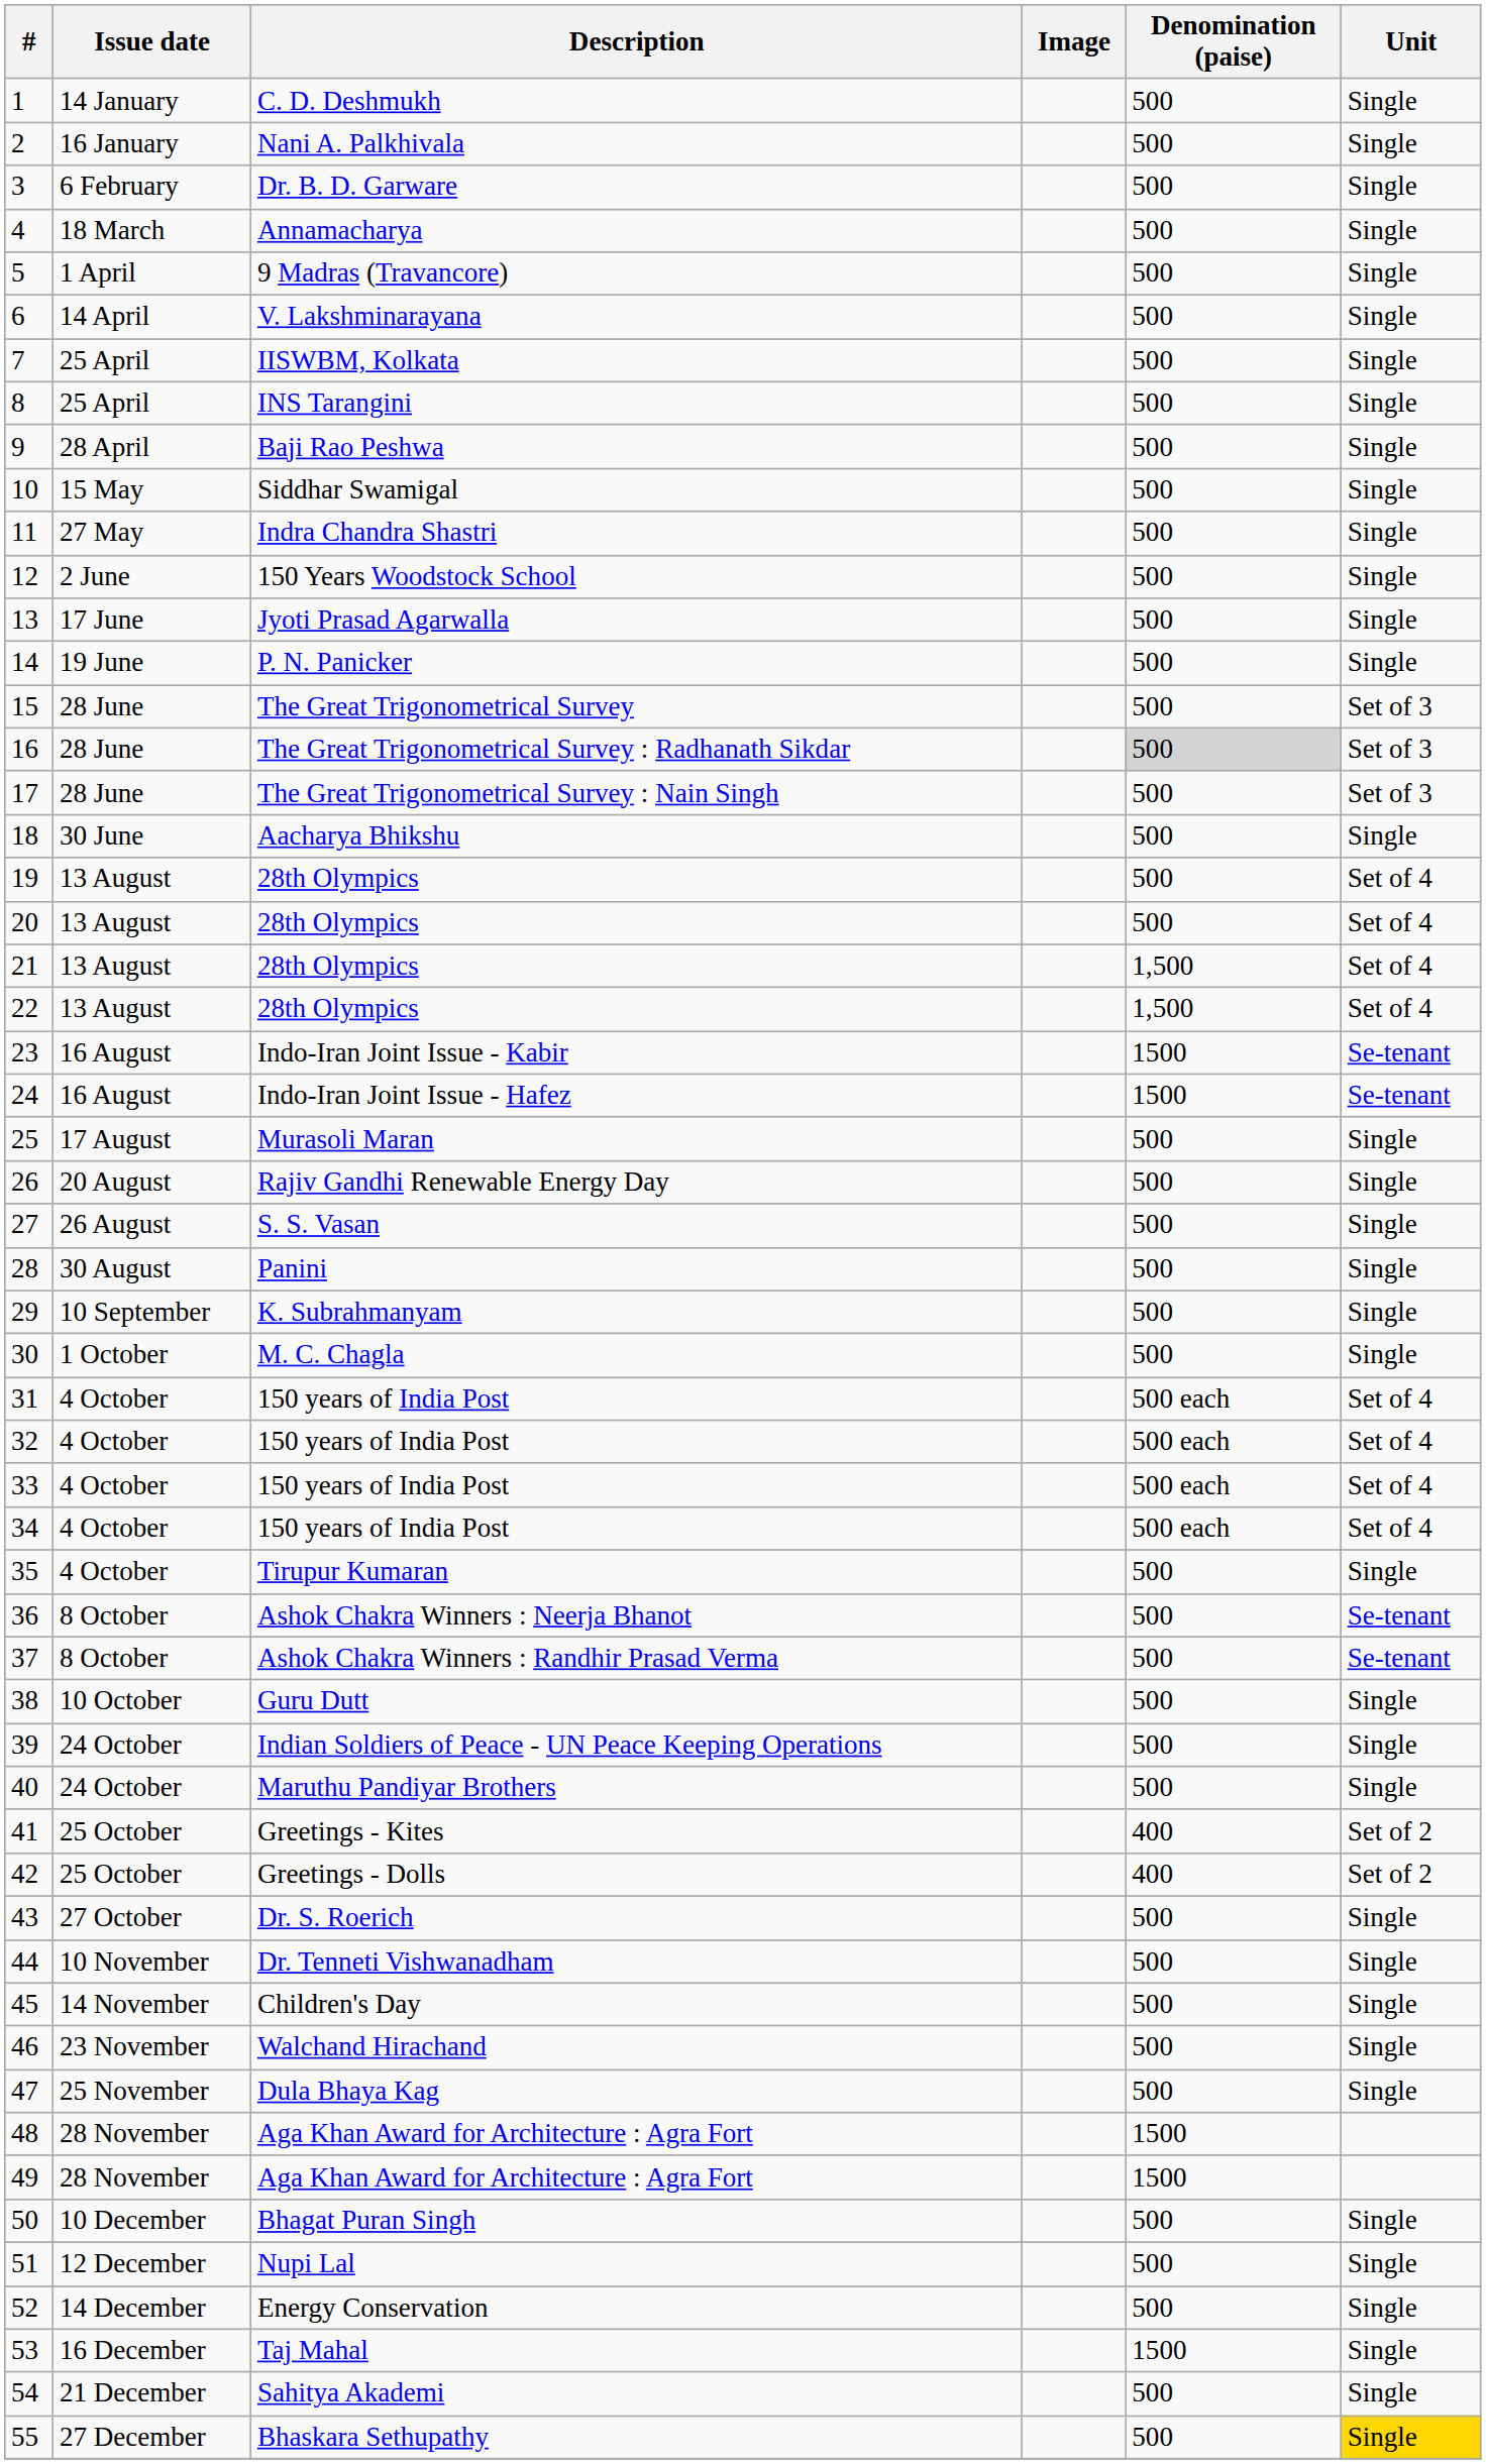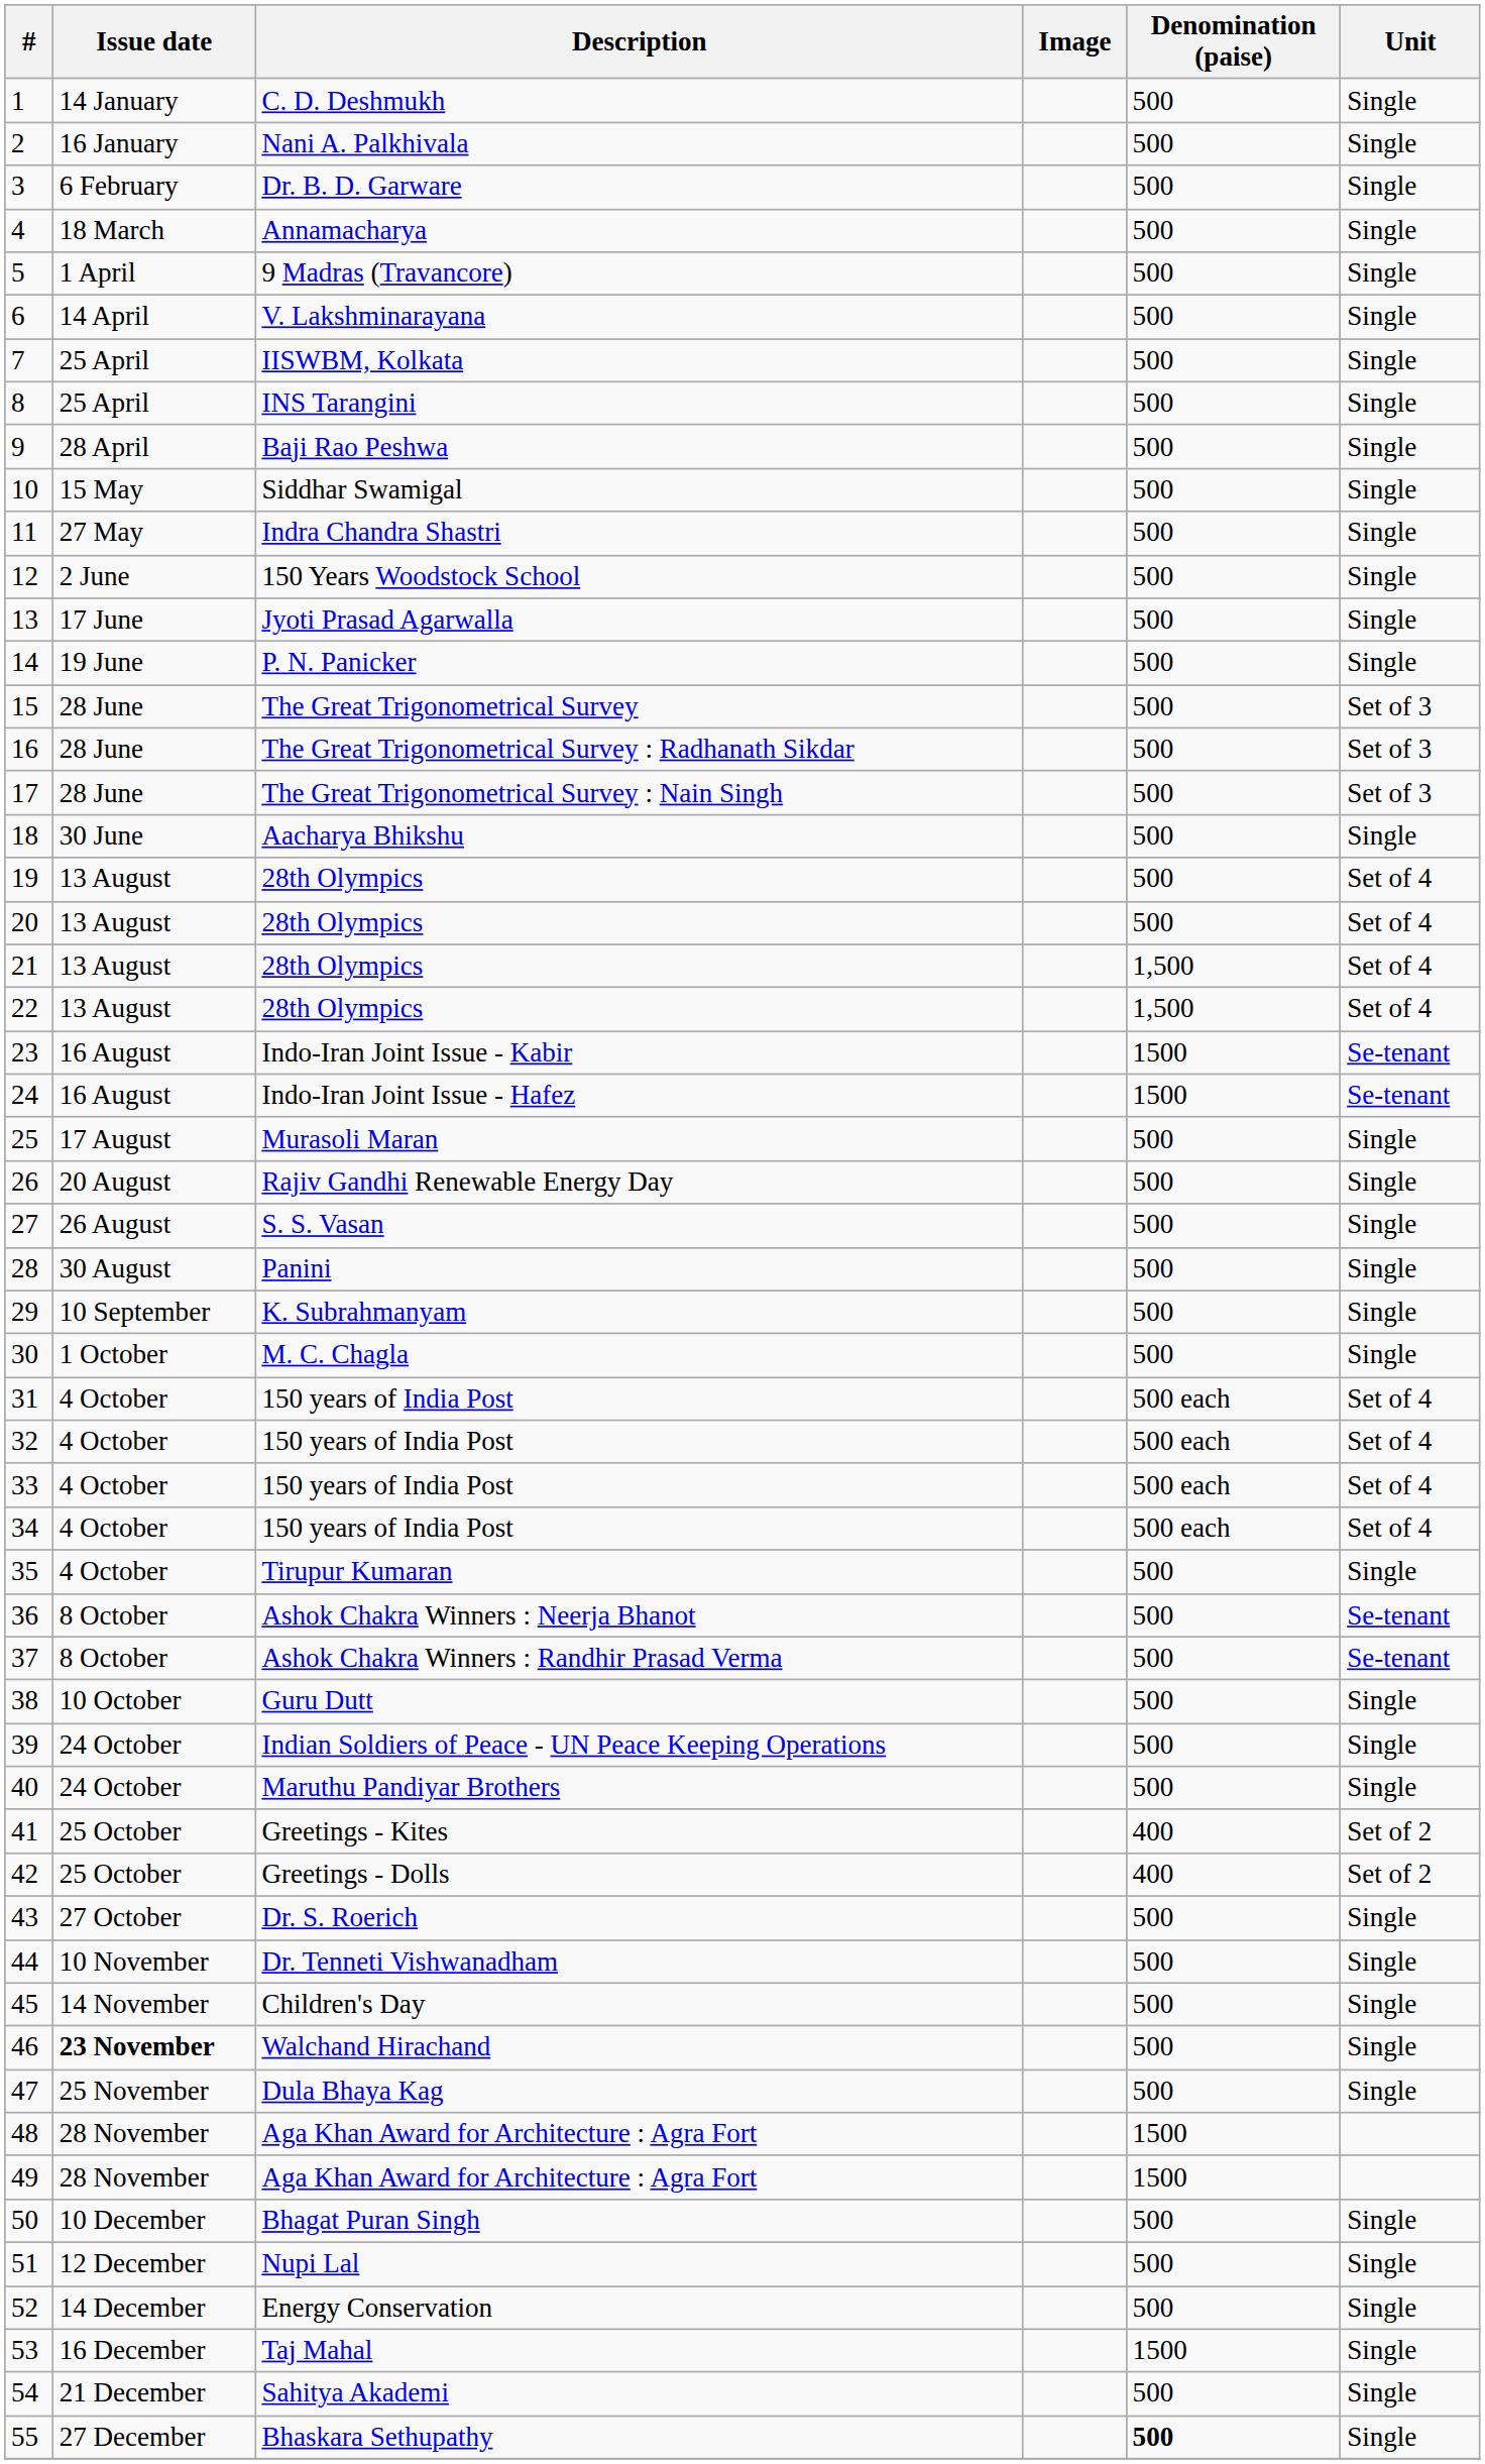16 | Denomination (paise): lightgrey background -> no background
46 | Issue date: normal -> bold
55 | Denomination (paise): normal -> bold
55 | Unit: gold background -> no background
